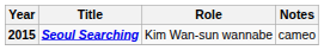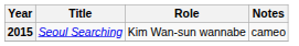2015 | Title: bold -> normal
